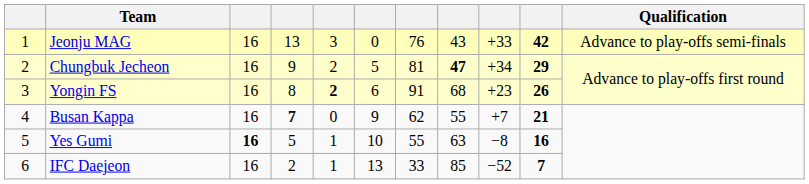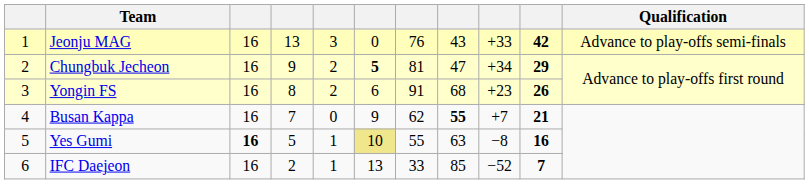Chungbuk Jecheon | column 6: normal -> bold
Chungbuk Jecheon | column 8: bold -> normal
Yongin FS | column 5: bold -> normal
Busan Kappa | column 4: bold -> normal
Busan Kappa | column 8: normal -> bold
Yes Gumi | column 6: no background -> khaki background
